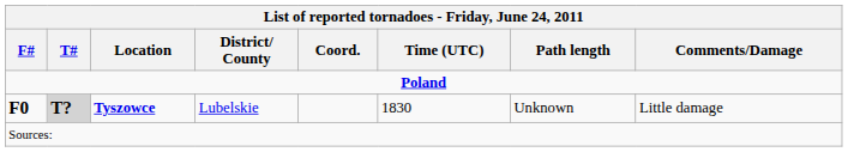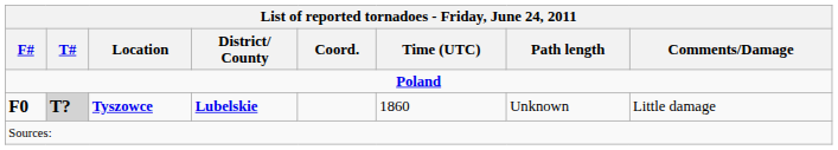F0 | District/ County: normal -> bold
F0 | Time (UTC): 1830 -> 1860
